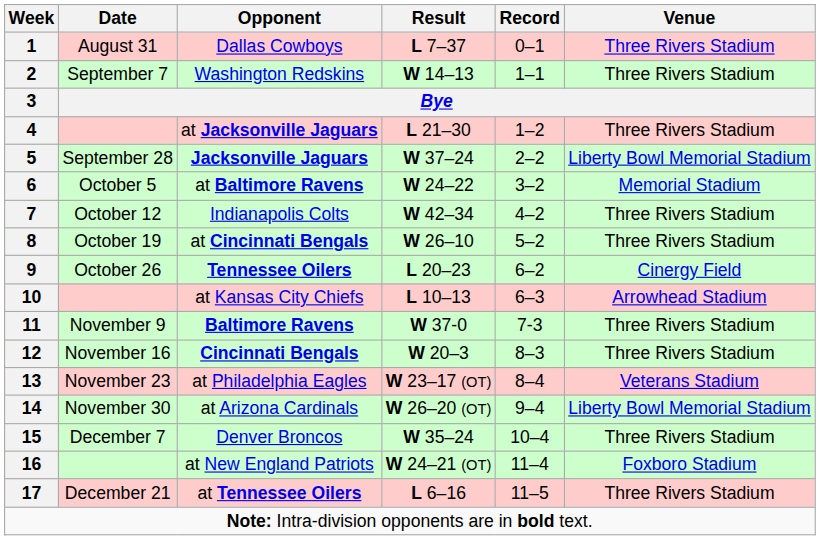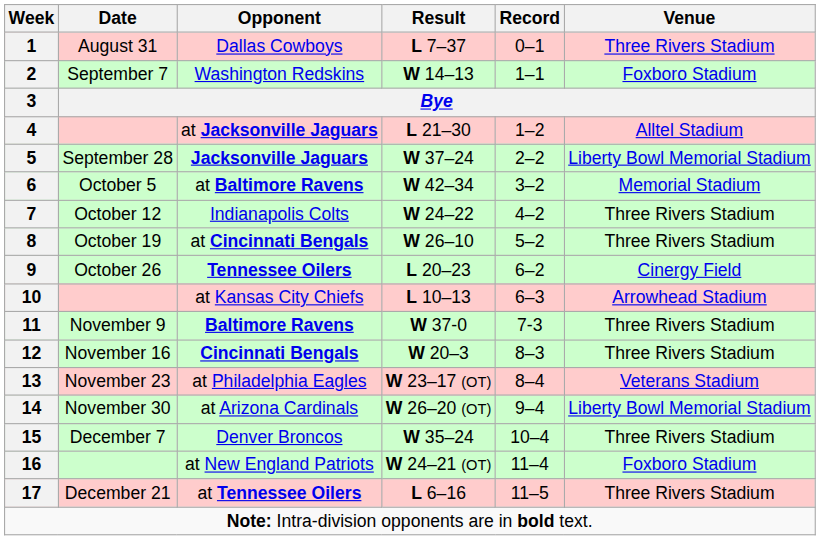2 | Venue: Three Rivers Stadium -> Foxboro Stadium
4 | Venue: Three Rivers Stadium -> Alltel Stadium
6 | Result: W 24–22 -> W 42–34
7 | Result: W 42–34 -> W 24–22
